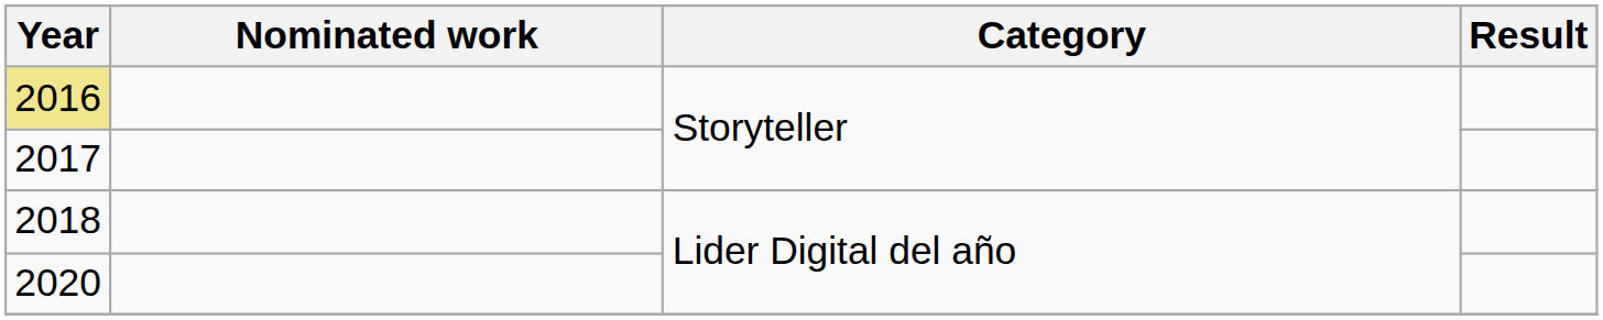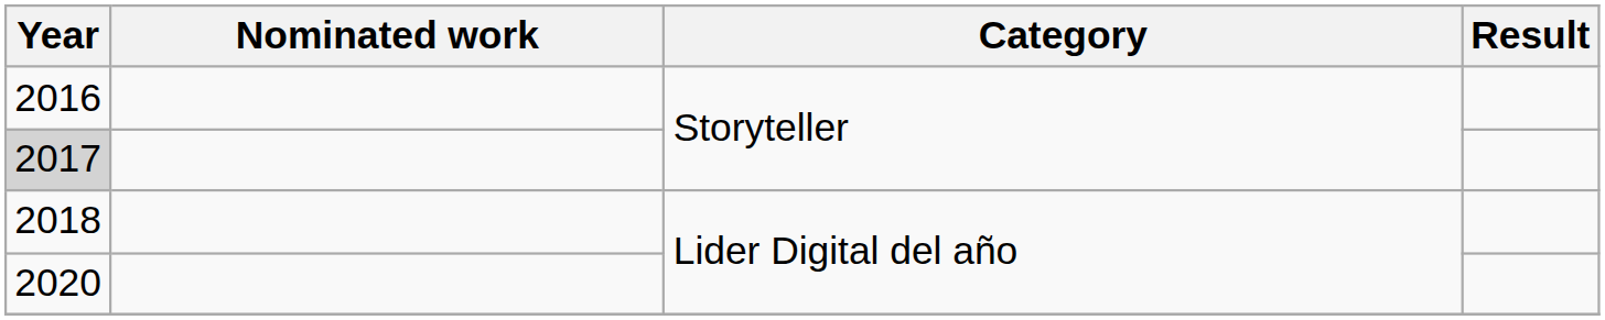2016 | Year: khaki background -> no background
2017 | Year: no background -> lightgrey background
